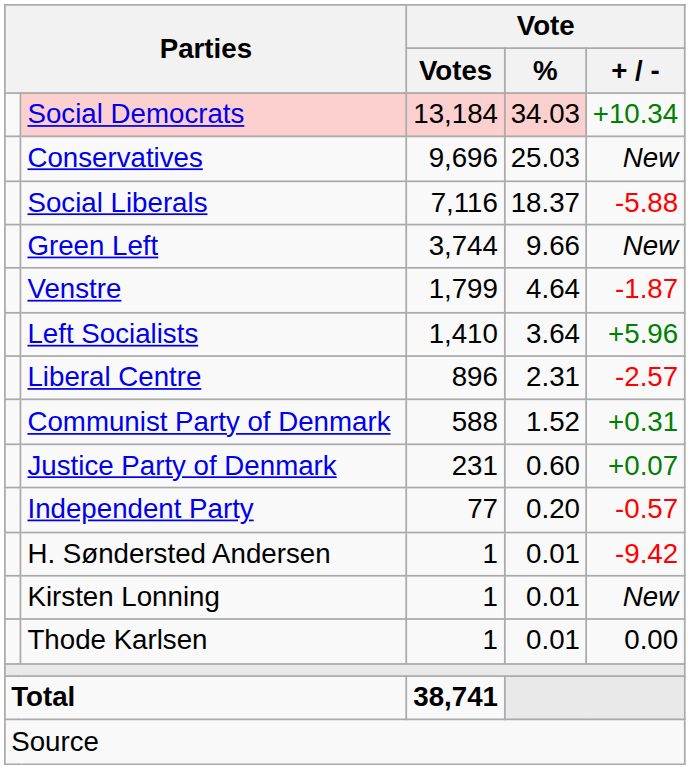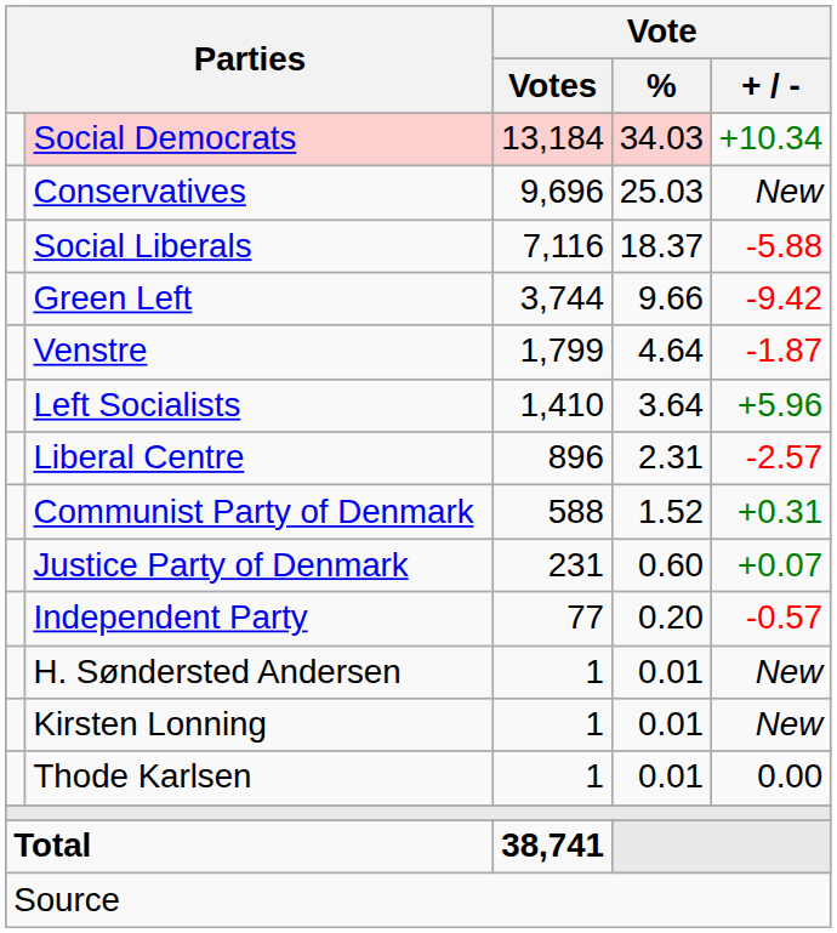Green Left | Vote / + / -: New -> -9.42
H. Søndersted Andersen | Vote / + / -: -9.42 -> New
